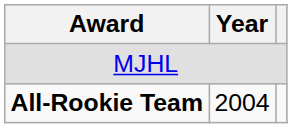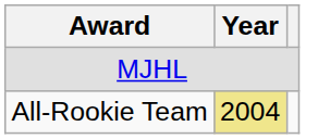All-Rookie Team | Award: bold -> normal
All-Rookie Team | Year: no background -> khaki background
